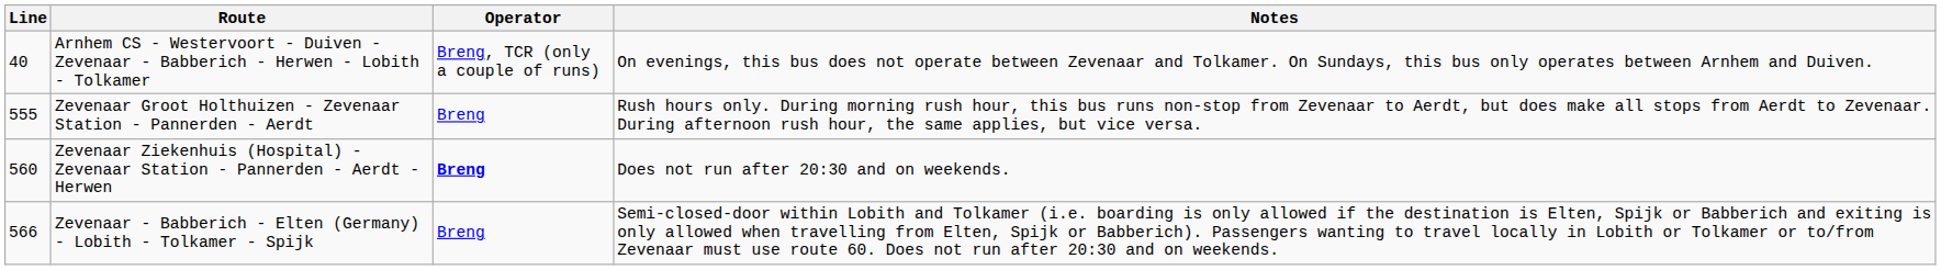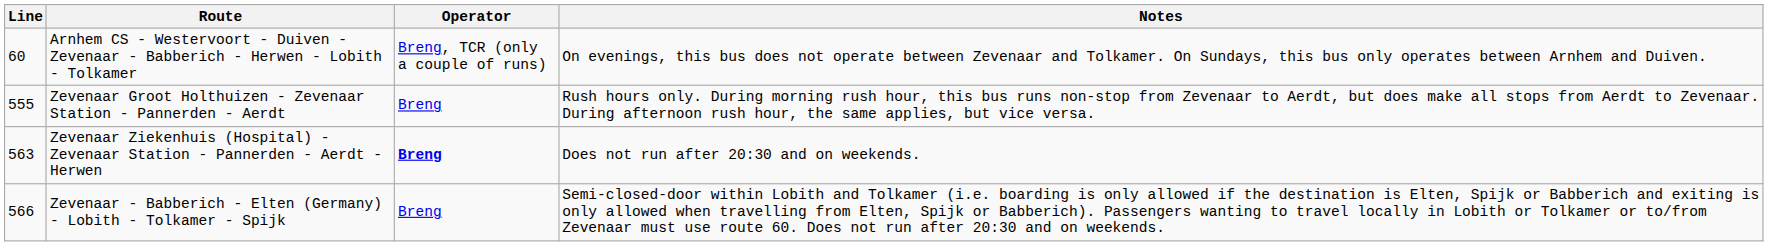row 2 | Line: 40 -> 60
row 4 | Line: 560 -> 563
